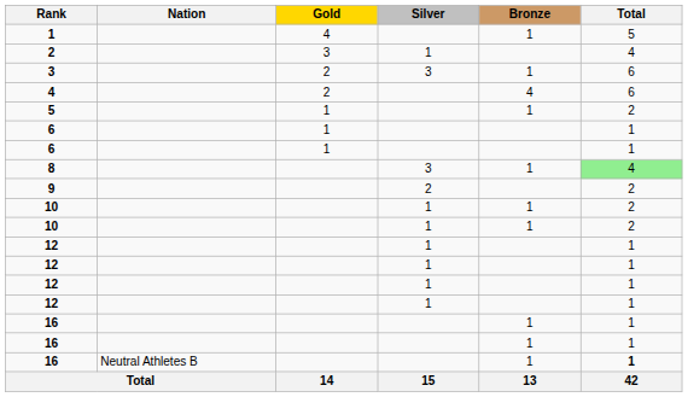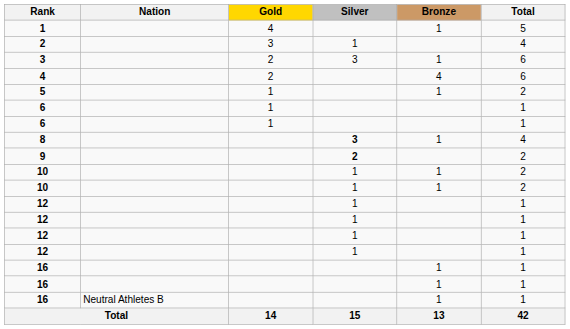8 | Silver: normal -> bold
8 | Total: lightgreen background -> no background
9 | Silver: normal -> bold
16 / Neutral Athletes B | Total: bold -> normal
